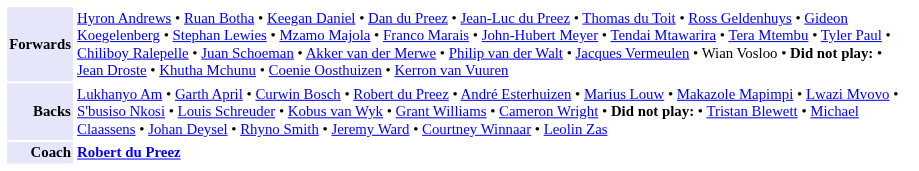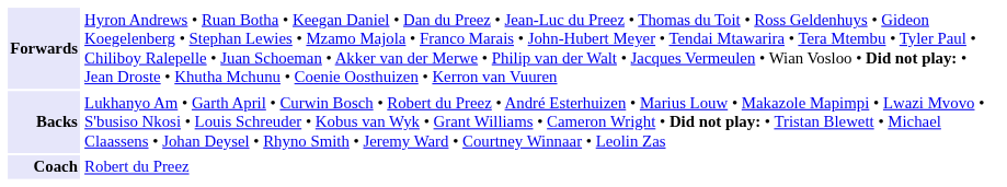Coach | column 2: bold -> normal
